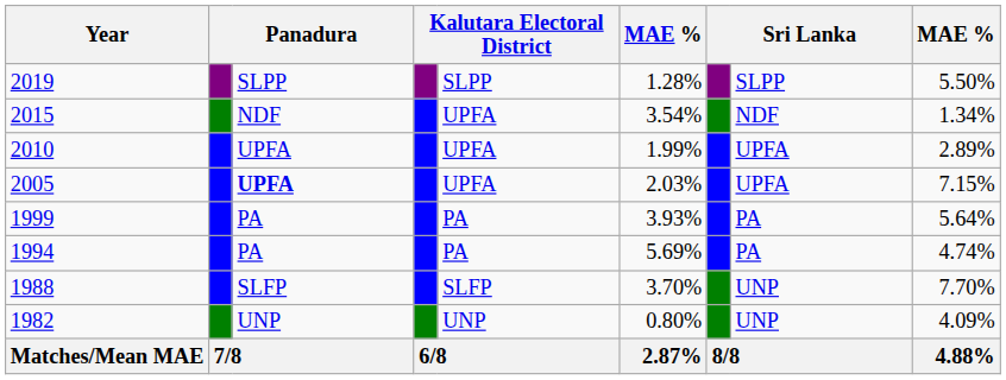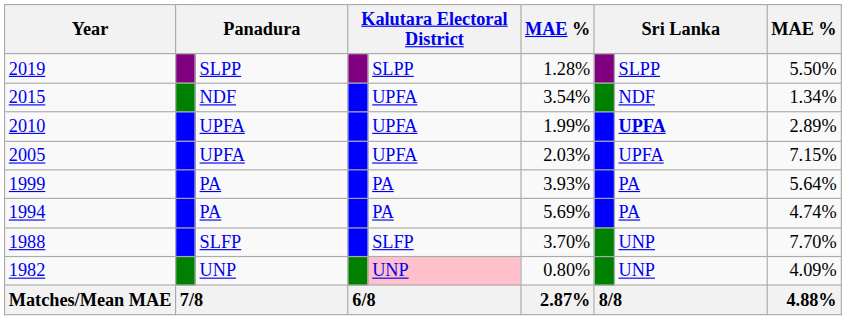2010 | column 8: normal -> bold
2005 | column 3: bold -> normal
1982 | column 5: no background -> pink background
